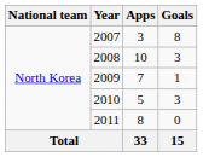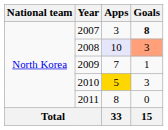2007 | Goals: normal -> bold
2008 | Apps: no background -> lavender background
2008 | Goals: no background -> lightsalmon background
2010 | Apps: no background -> gold background
